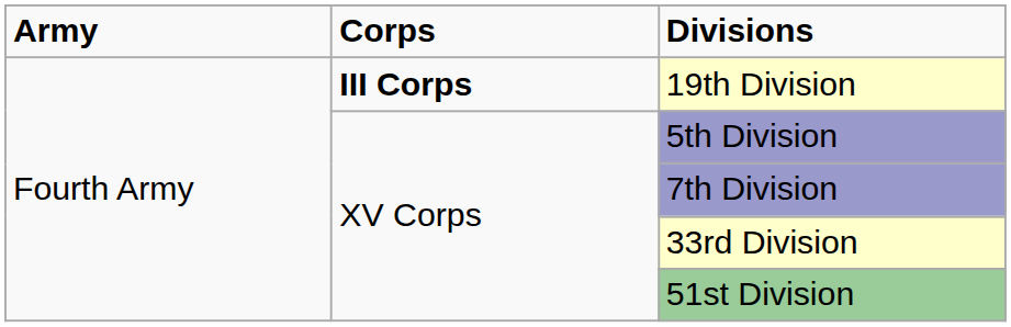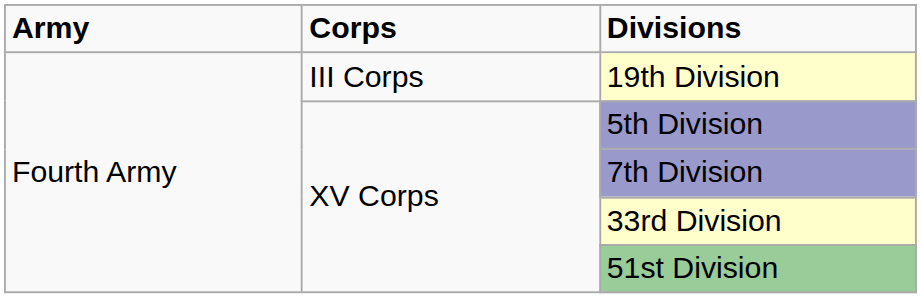19th Division | Corps: bold -> normal
